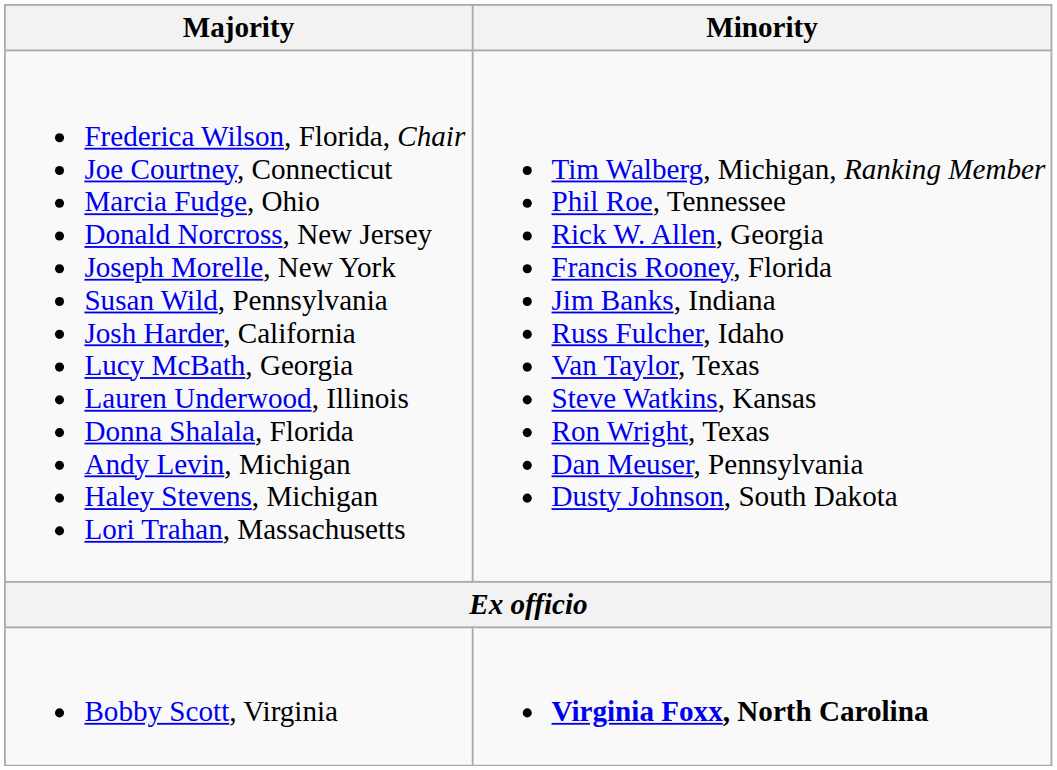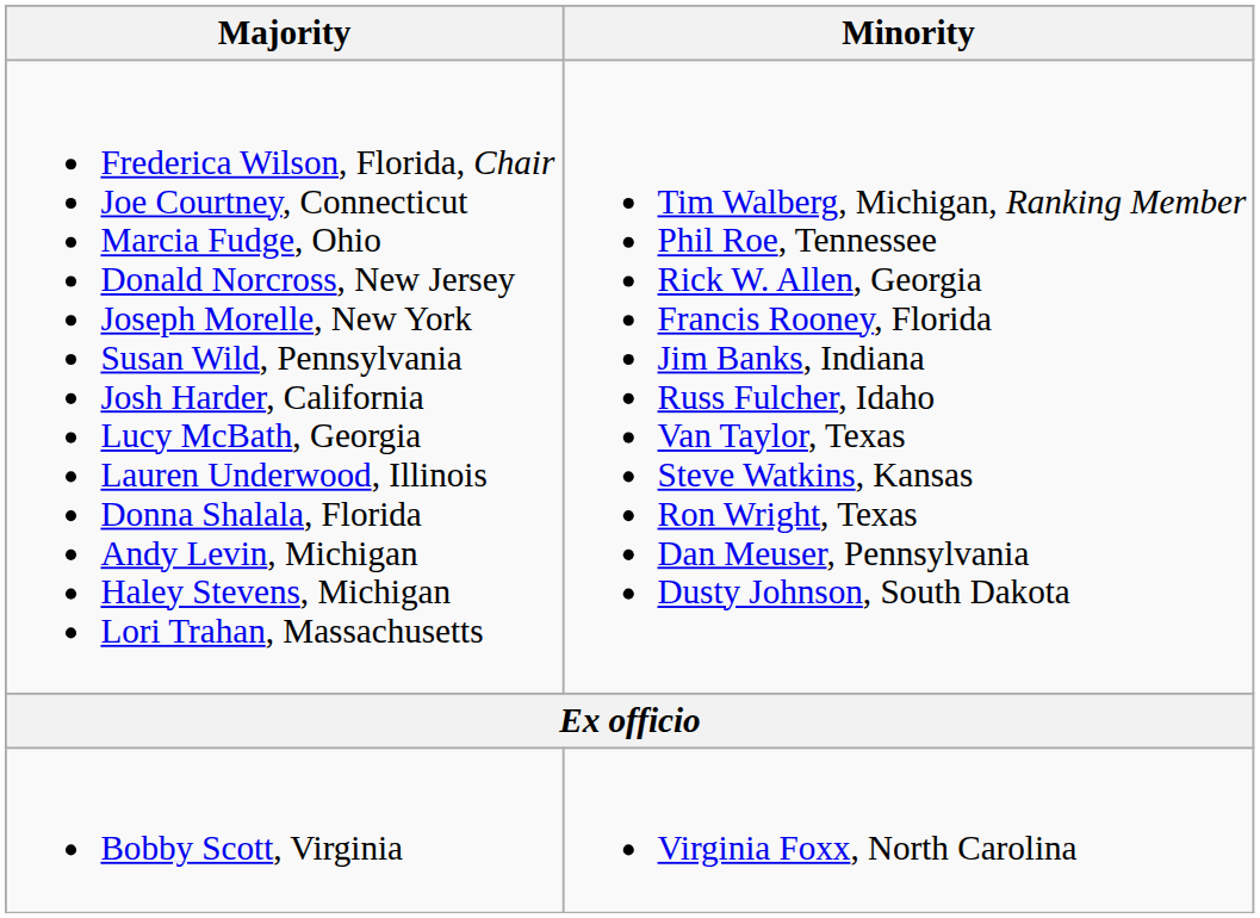Bobby Scott, Virginia | Minority: bold -> normal
